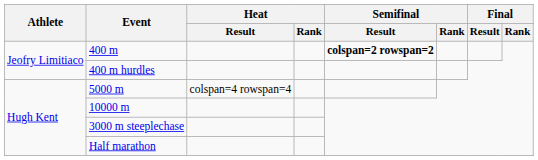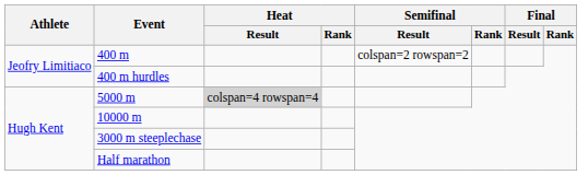400 m | Semifinal / Result: bold -> normal
5000 m | Heat / Result: no background -> lightgrey background
